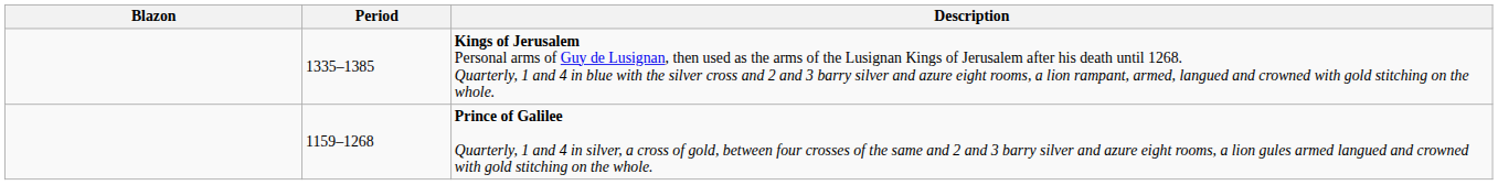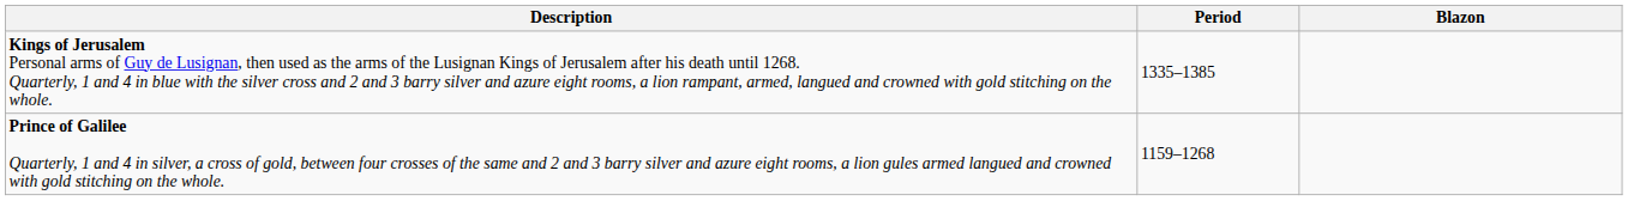columns swapped: Blazon <-> Description
